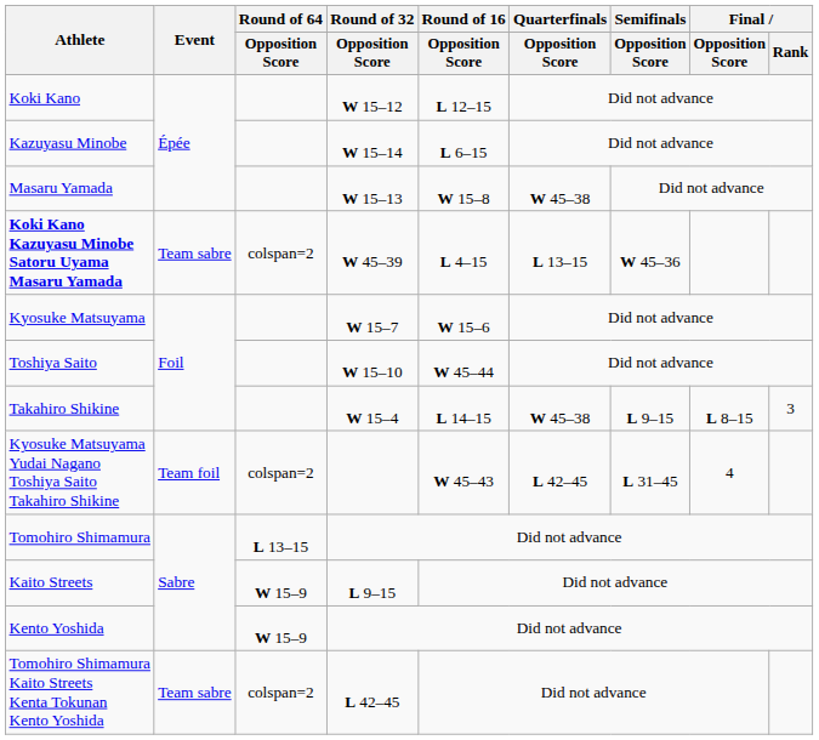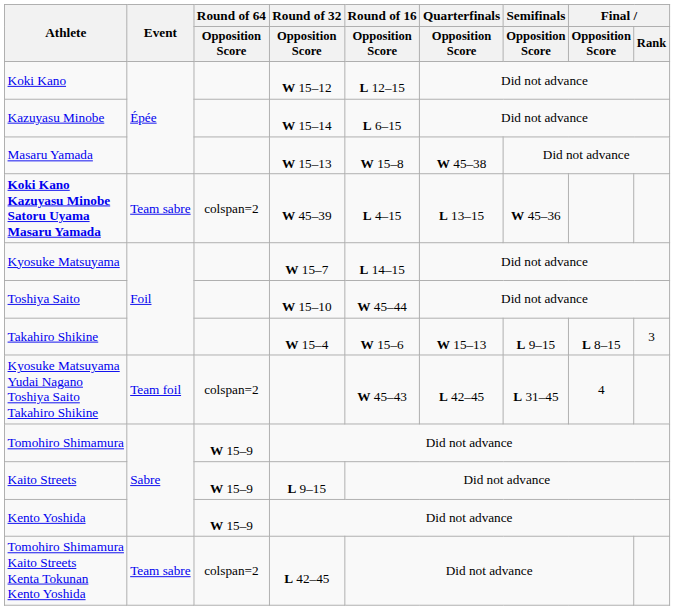Kyosuke Matsuyama | Round of 16 / Opposition Score: W 15–6 -> L 14–15
Takahiro Shikine | Round of 16 / Opposition Score: L 14–15 -> W 15–6
Takahiro Shikine | Quarterfinals / Opposition Score: W 45–38 -> W 15–13
Tomohiro Shimamura | Round of 64 / Opposition Score: L 13–15 -> W 15–9
